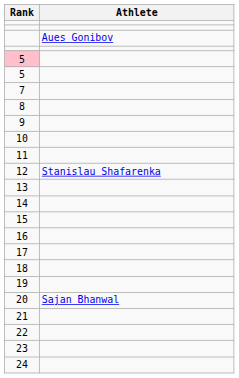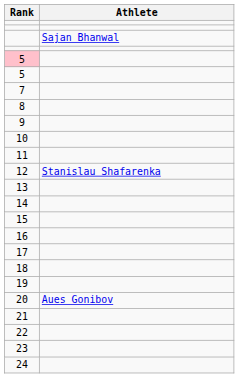row 4 | Athlete: Aues Gonibov -> Sajan Bhanwal
row 21 | Athlete: Sajan Bhanwal -> Aues Gonibov
